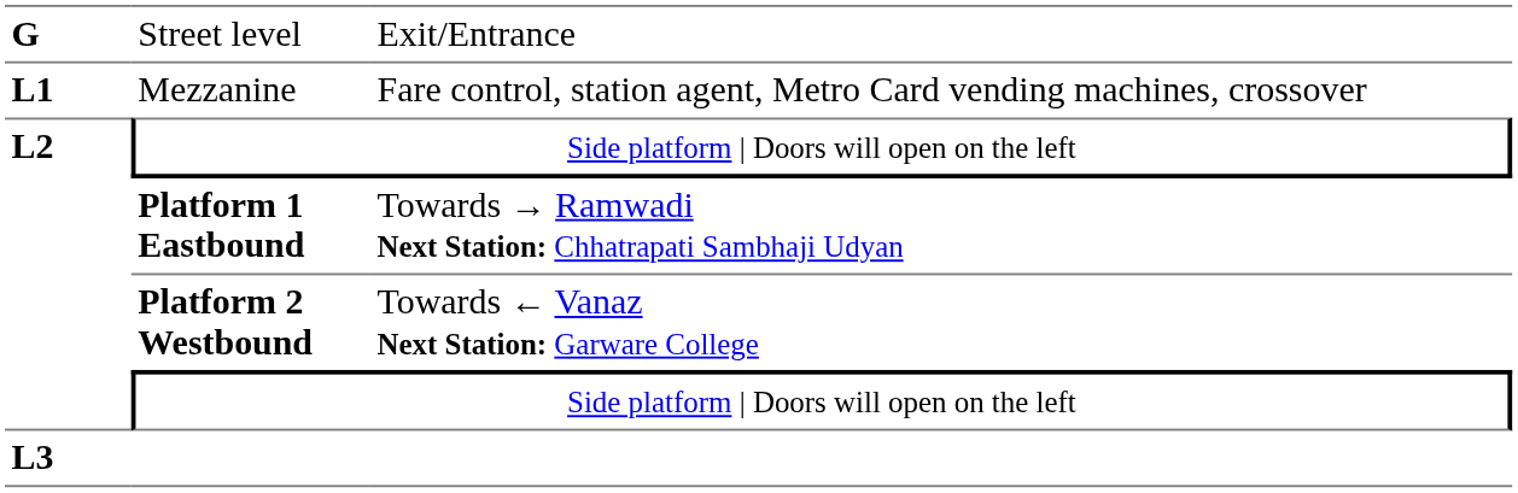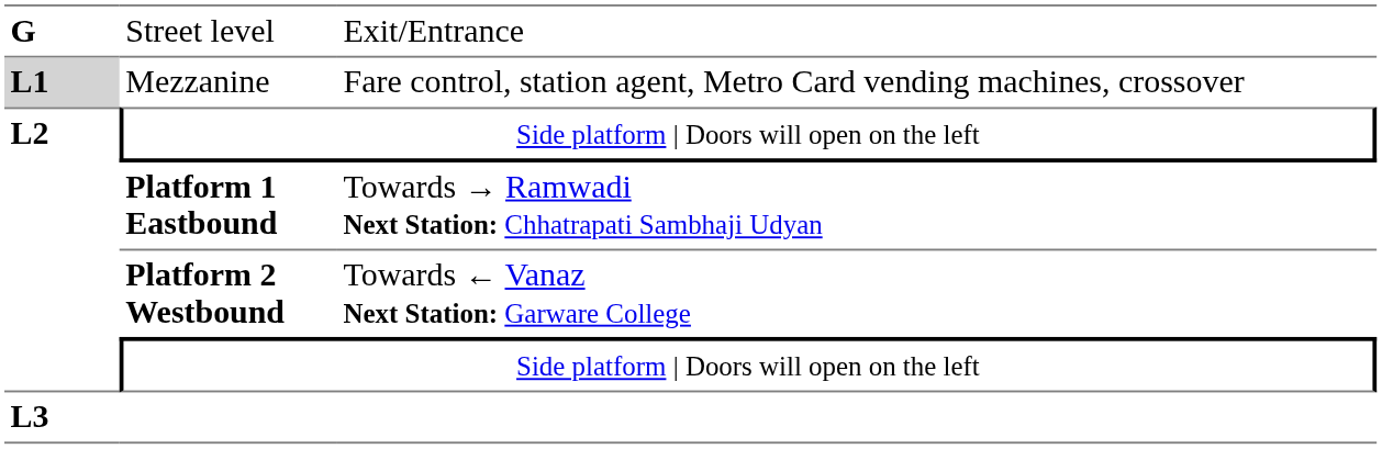Mezzanine | column 1: no background -> lightgrey background
